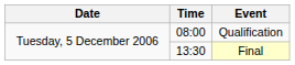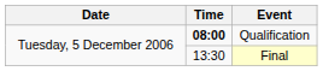Qualification | Time: normal -> bold
